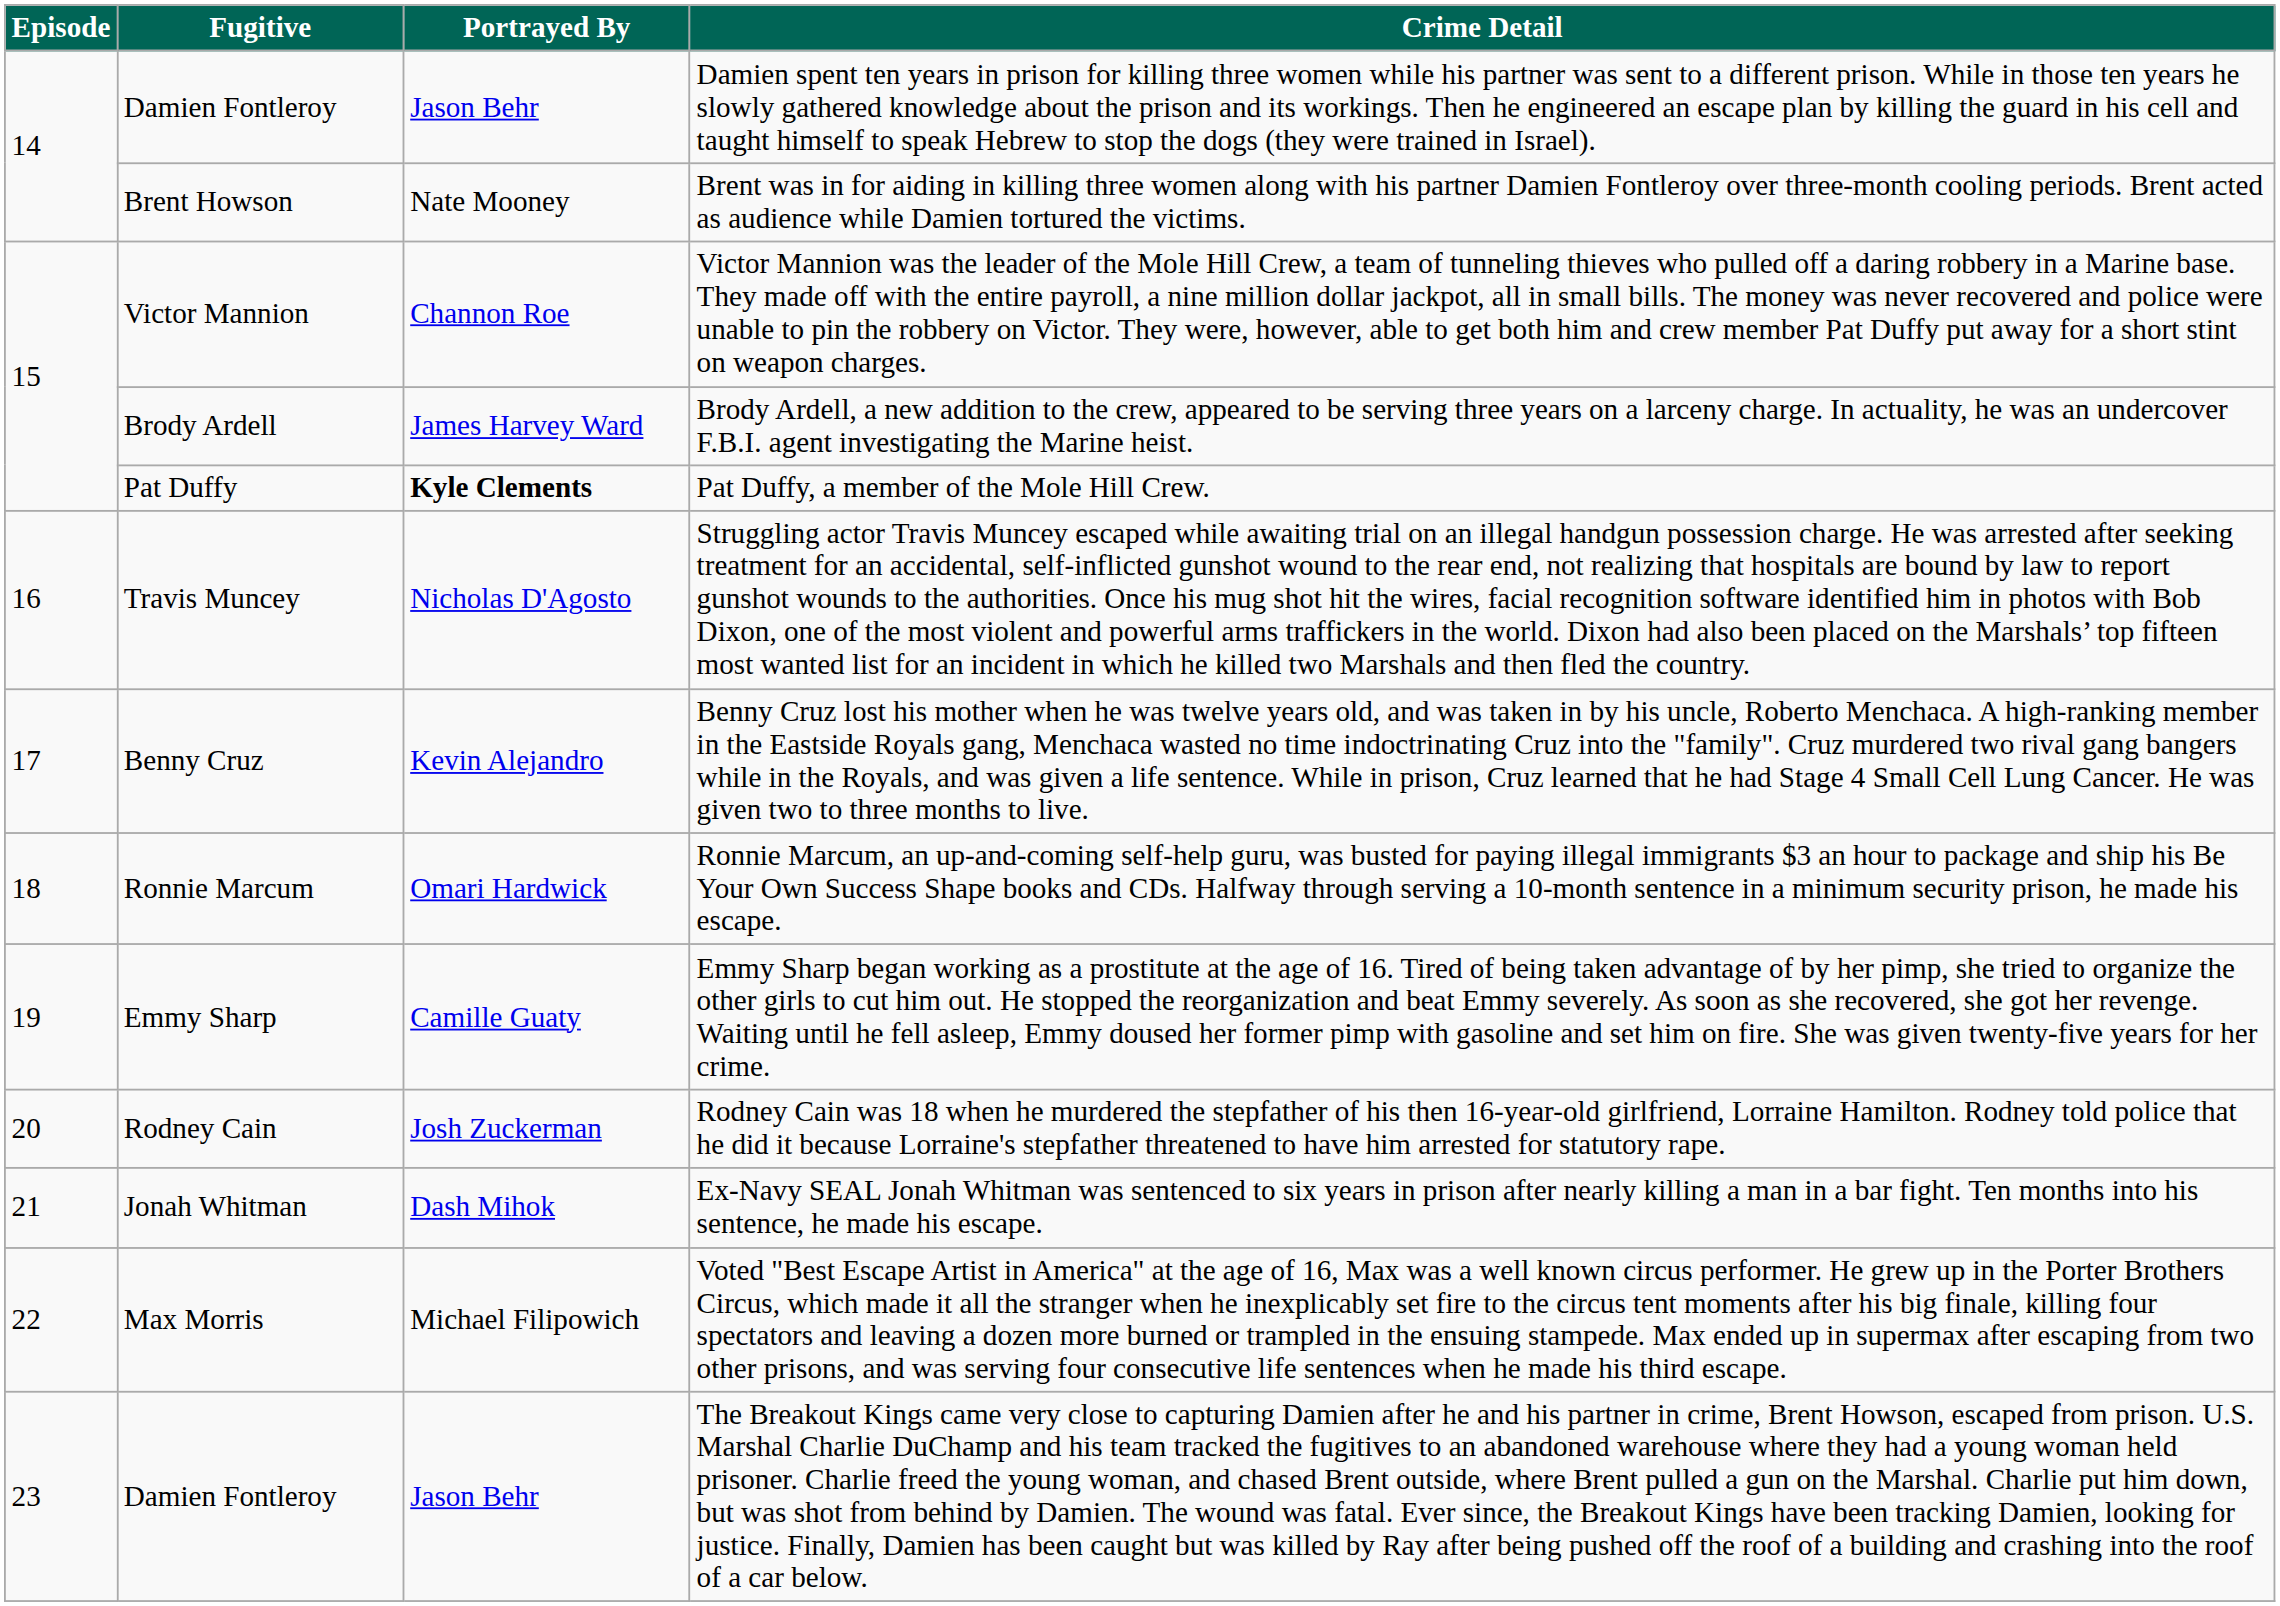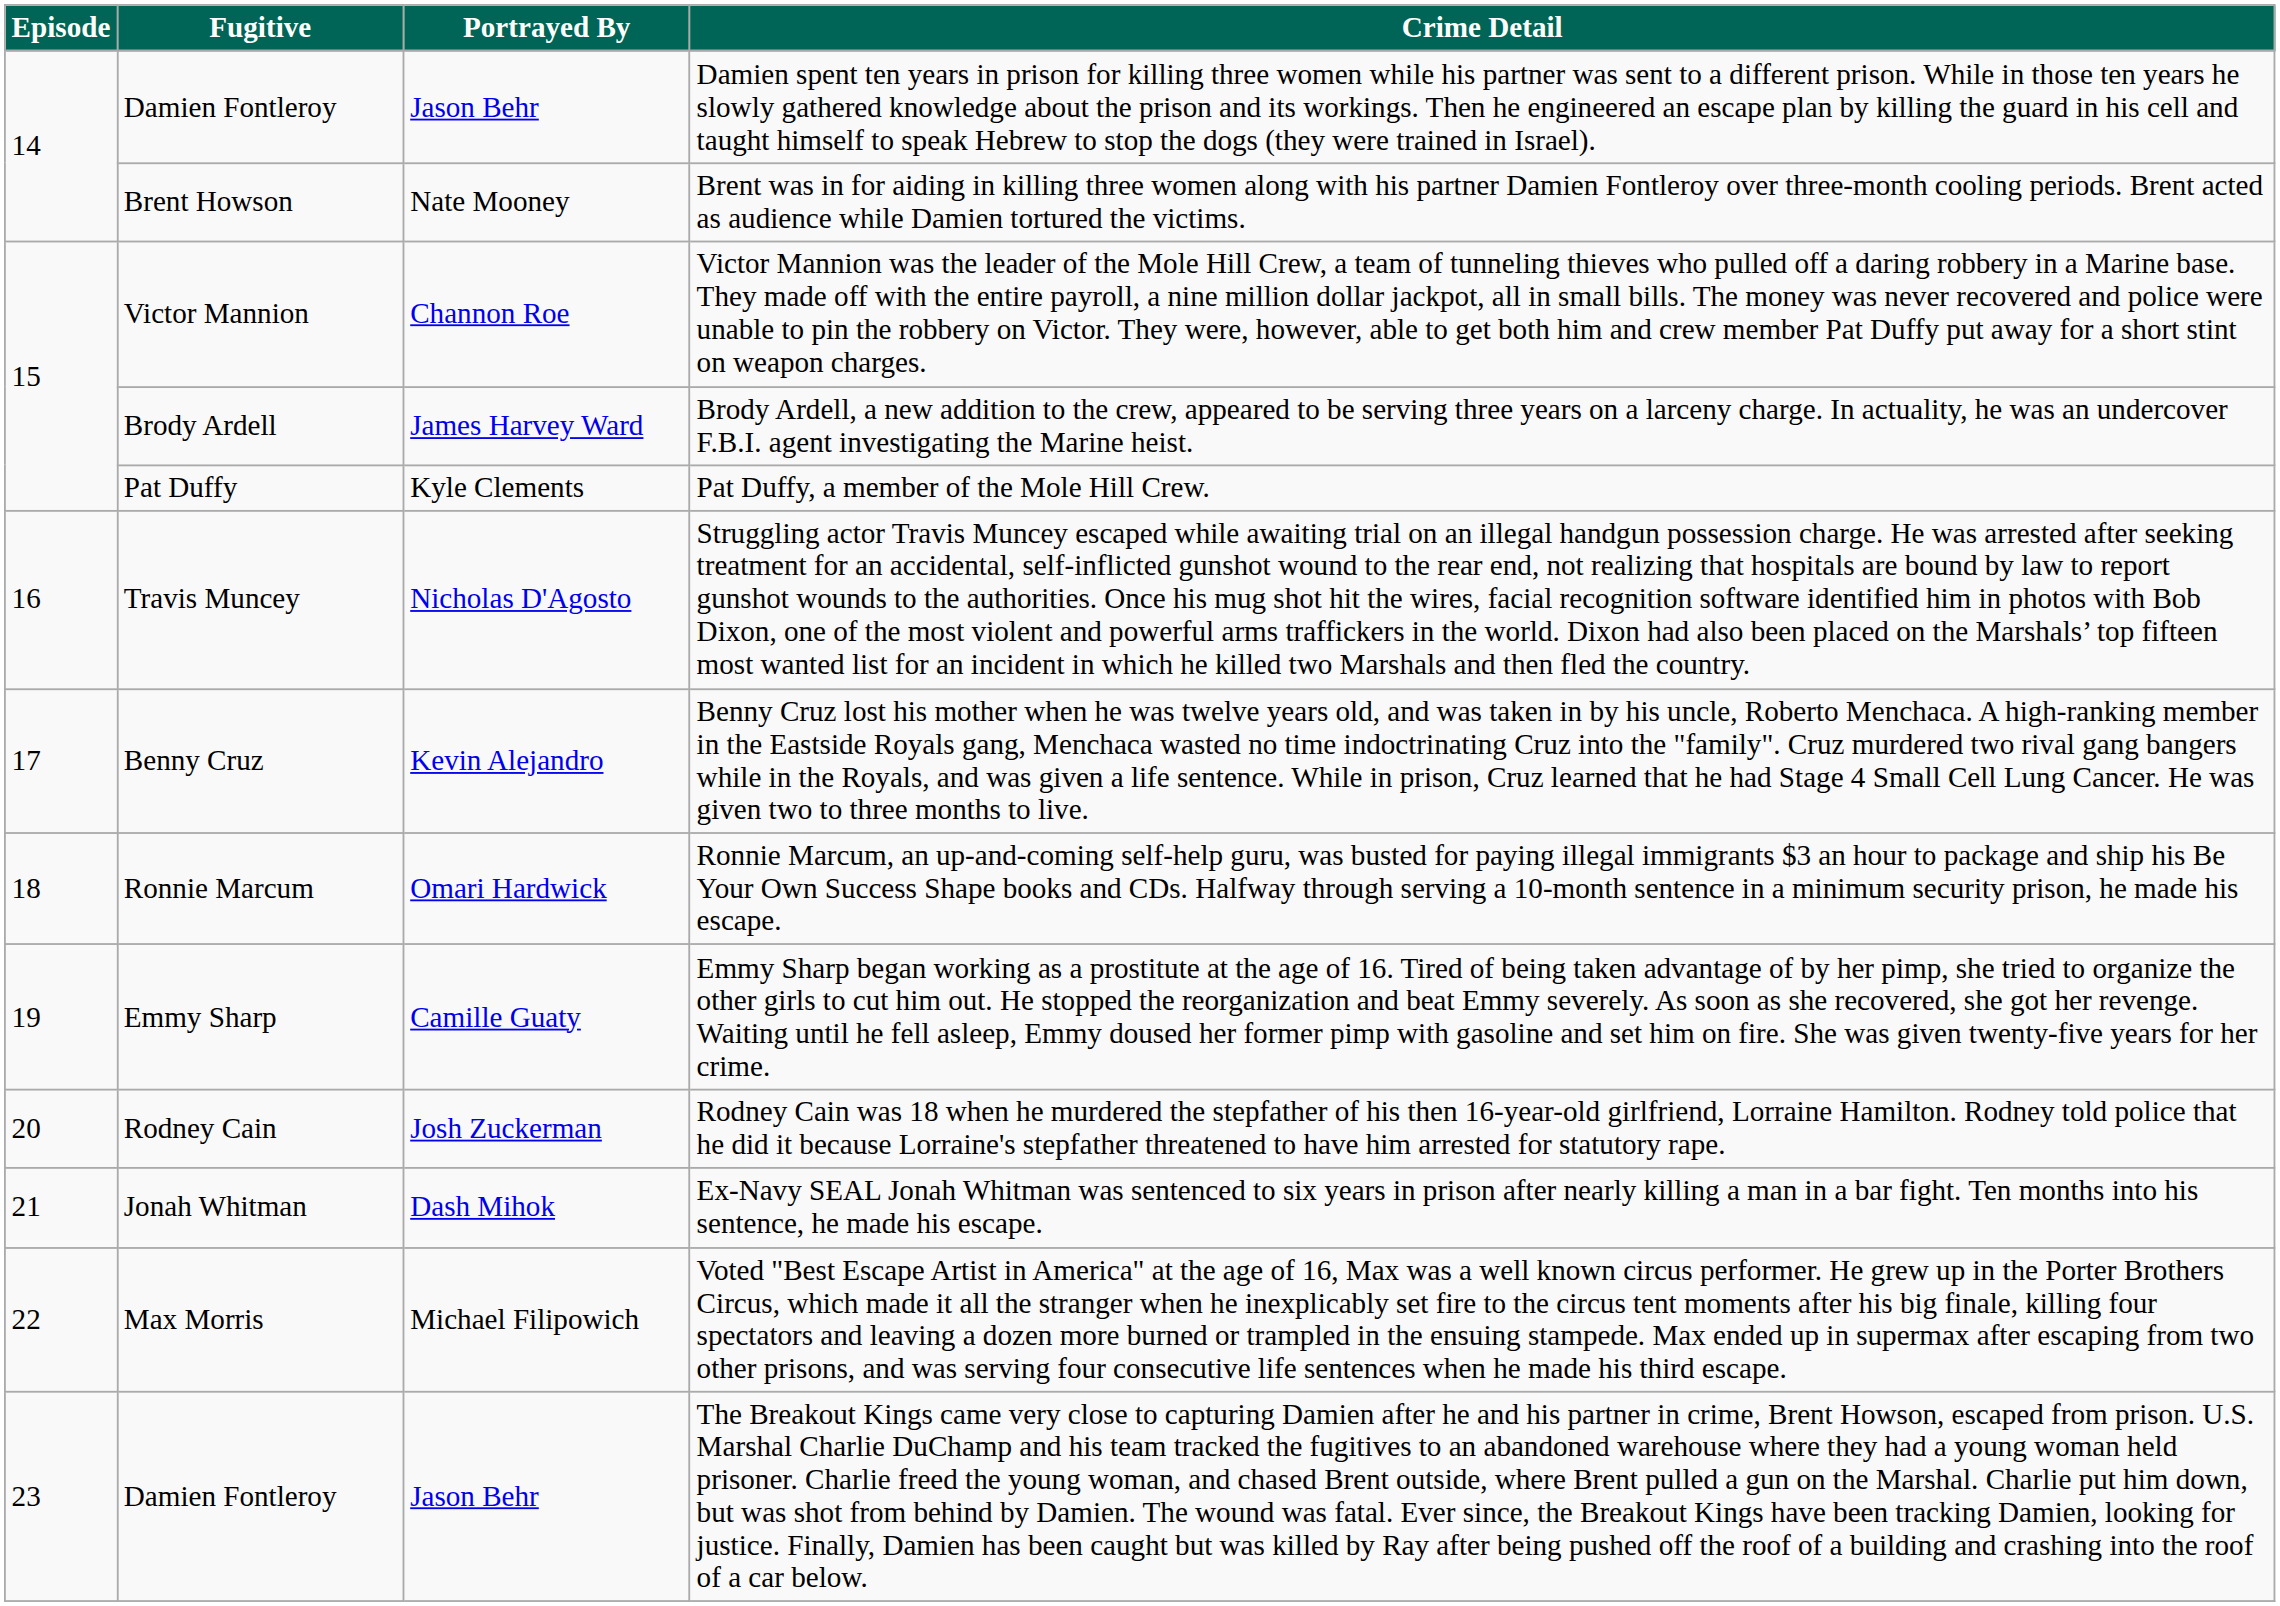Pat Duffy, a member of the Mole Hill Crew. | Portrayed By: bold -> normal
